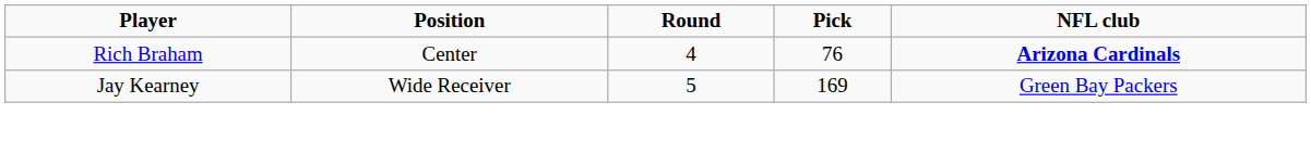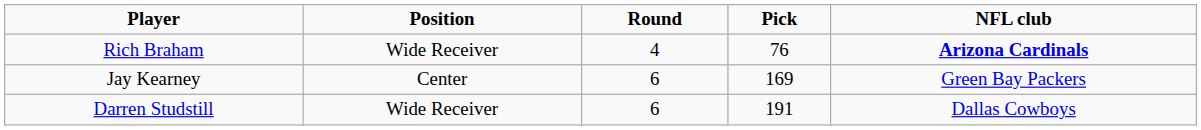Rich Braham | Position: Center -> Wide Receiver
Jay Kearney | Position: Wide Receiver -> Center
Jay Kearney | Round: 5 -> 6
+ row: Darren Studstill | Wide Receiver | 6 | 191 | Dallas Cowboys
